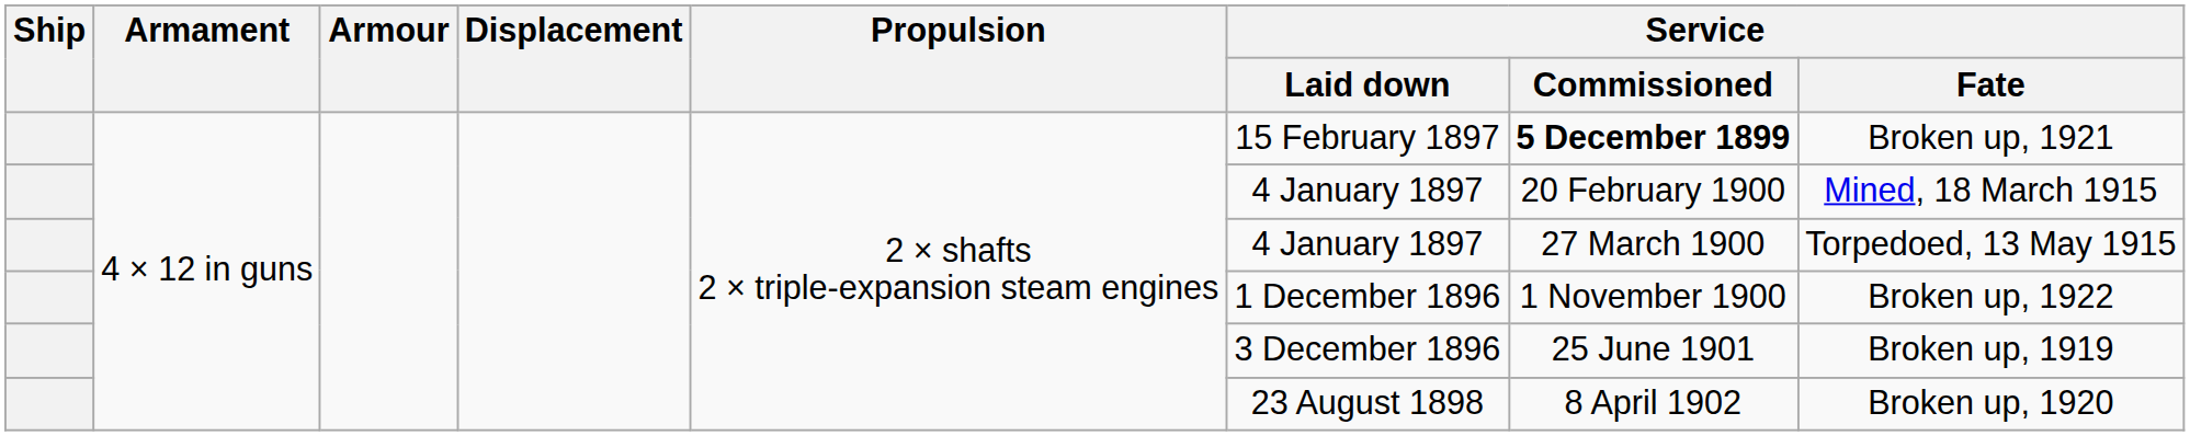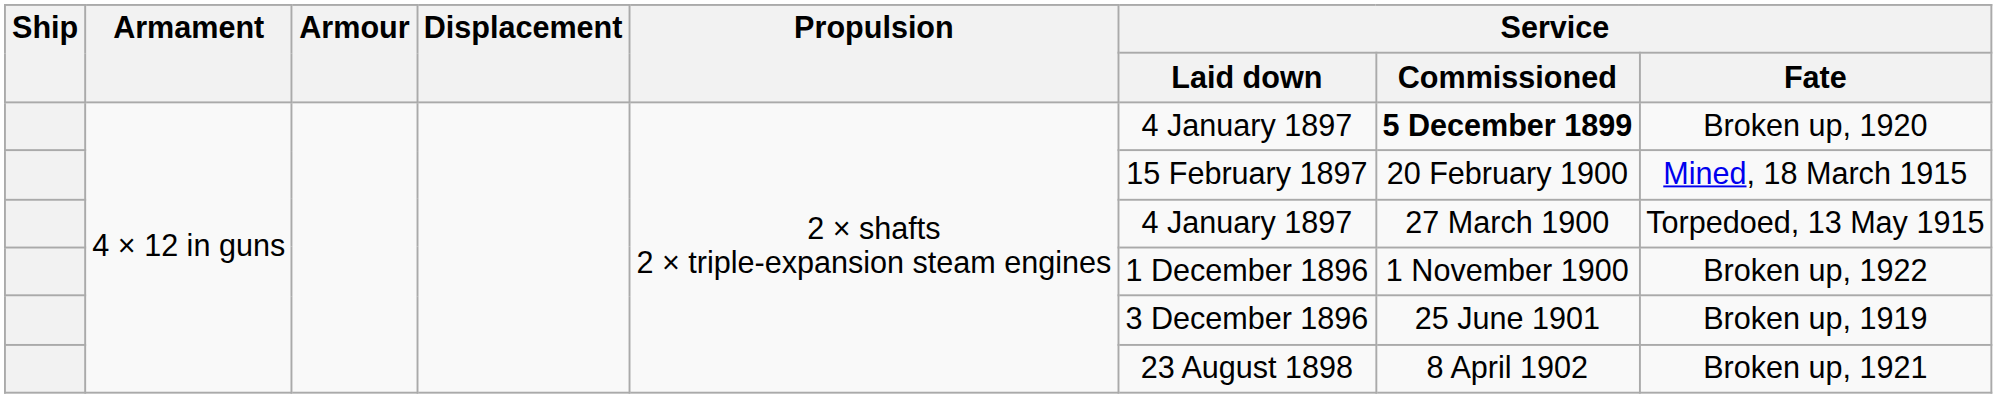row 3 | Service / Laid down: 15 February 1897 -> 4 January 1897
row 3 | Service / Fate: Broken up, 1921 -> Broken up, 1920
row 4 | Service / Laid down: 4 January 1897 -> 15 February 1897
row 8 | Service / Fate: Broken up, 1920 -> Broken up, 1921
